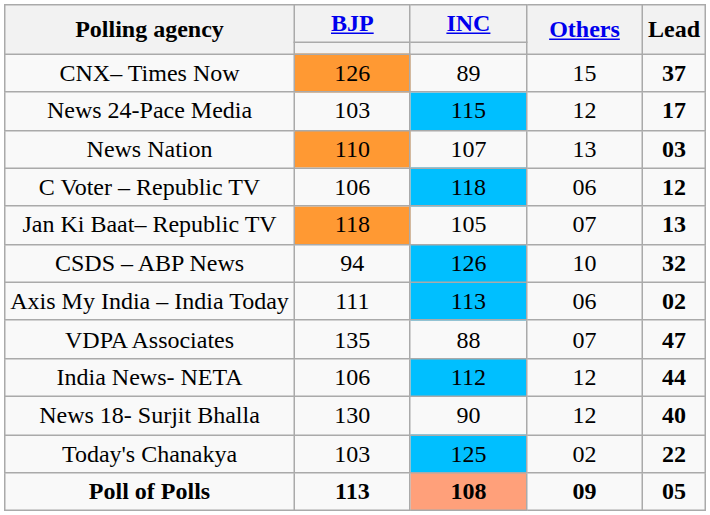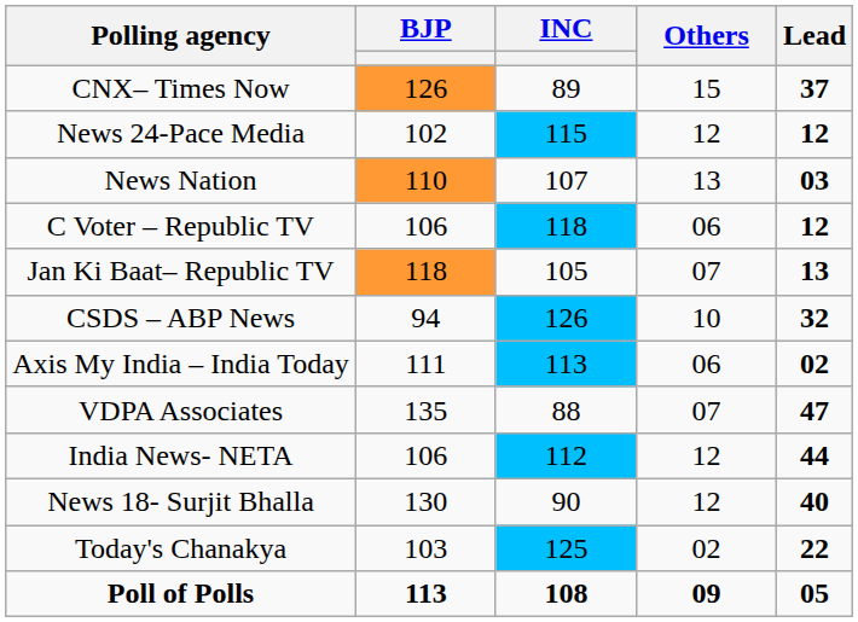News 24-Pace Media | BJP: 103 -> 102
News 24-Pace Media | Lead: 17 -> 12
Poll of Polls | INC: lightsalmon background -> no background
